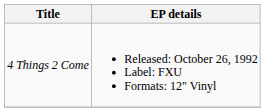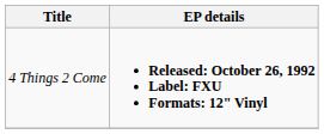4 Things 2 Come | EP details: normal -> bold
